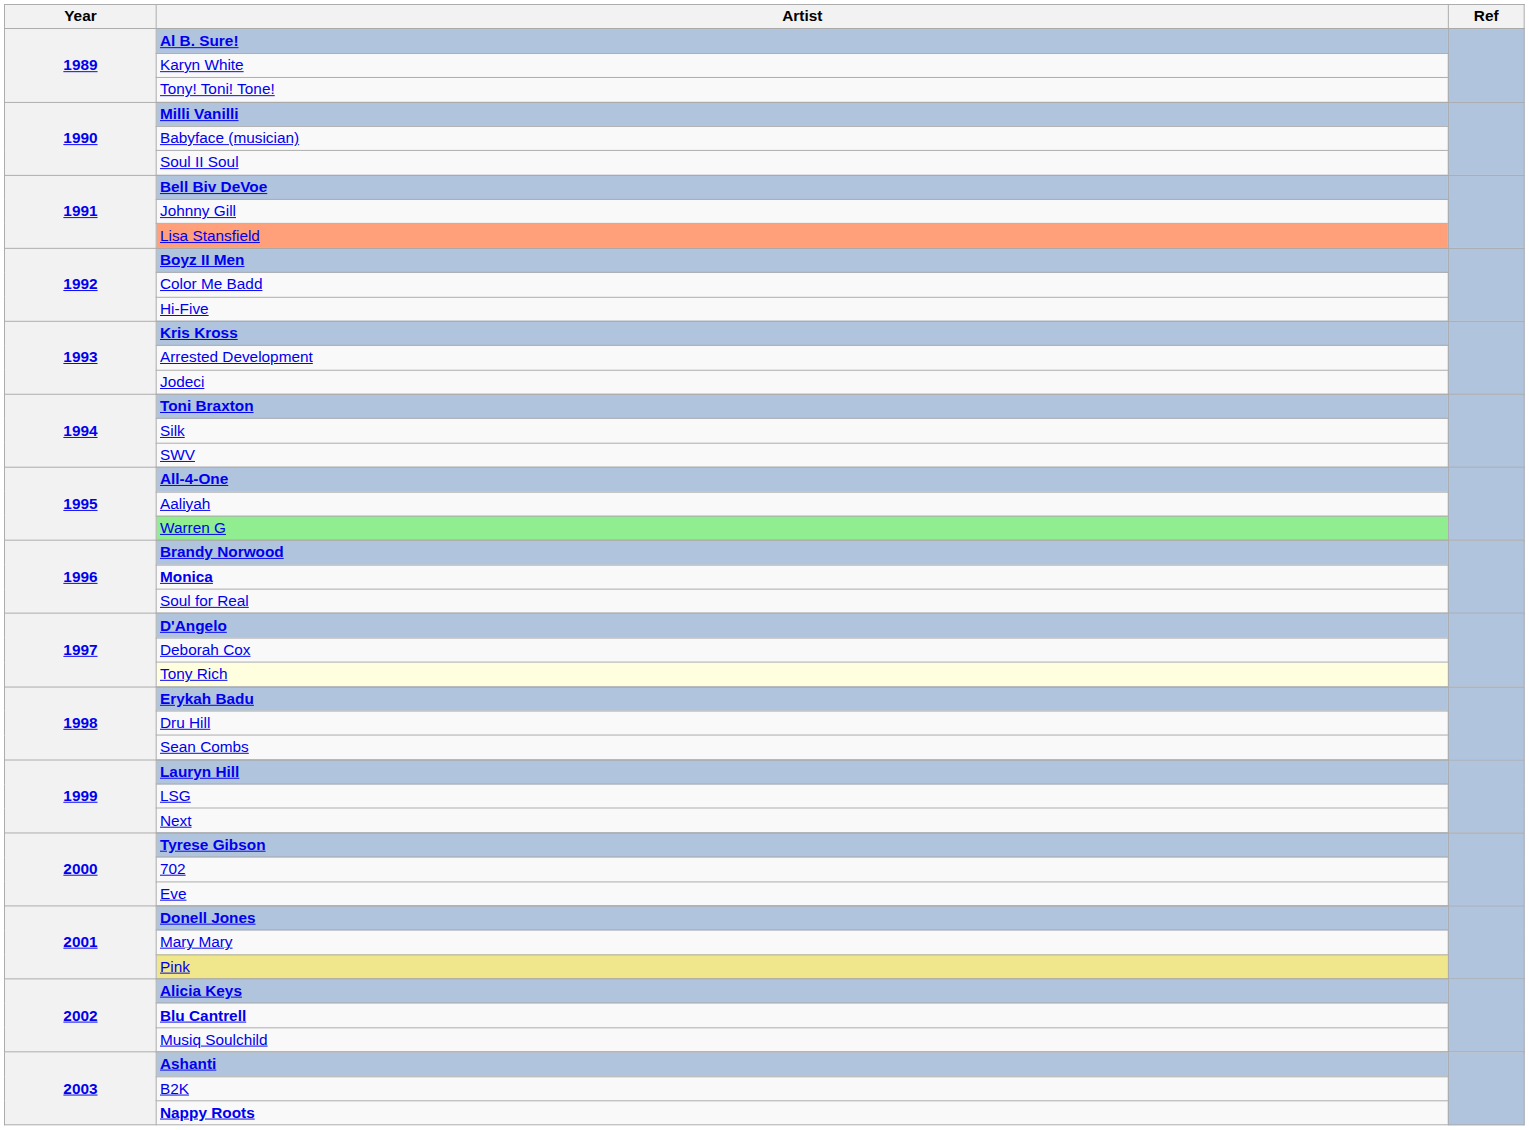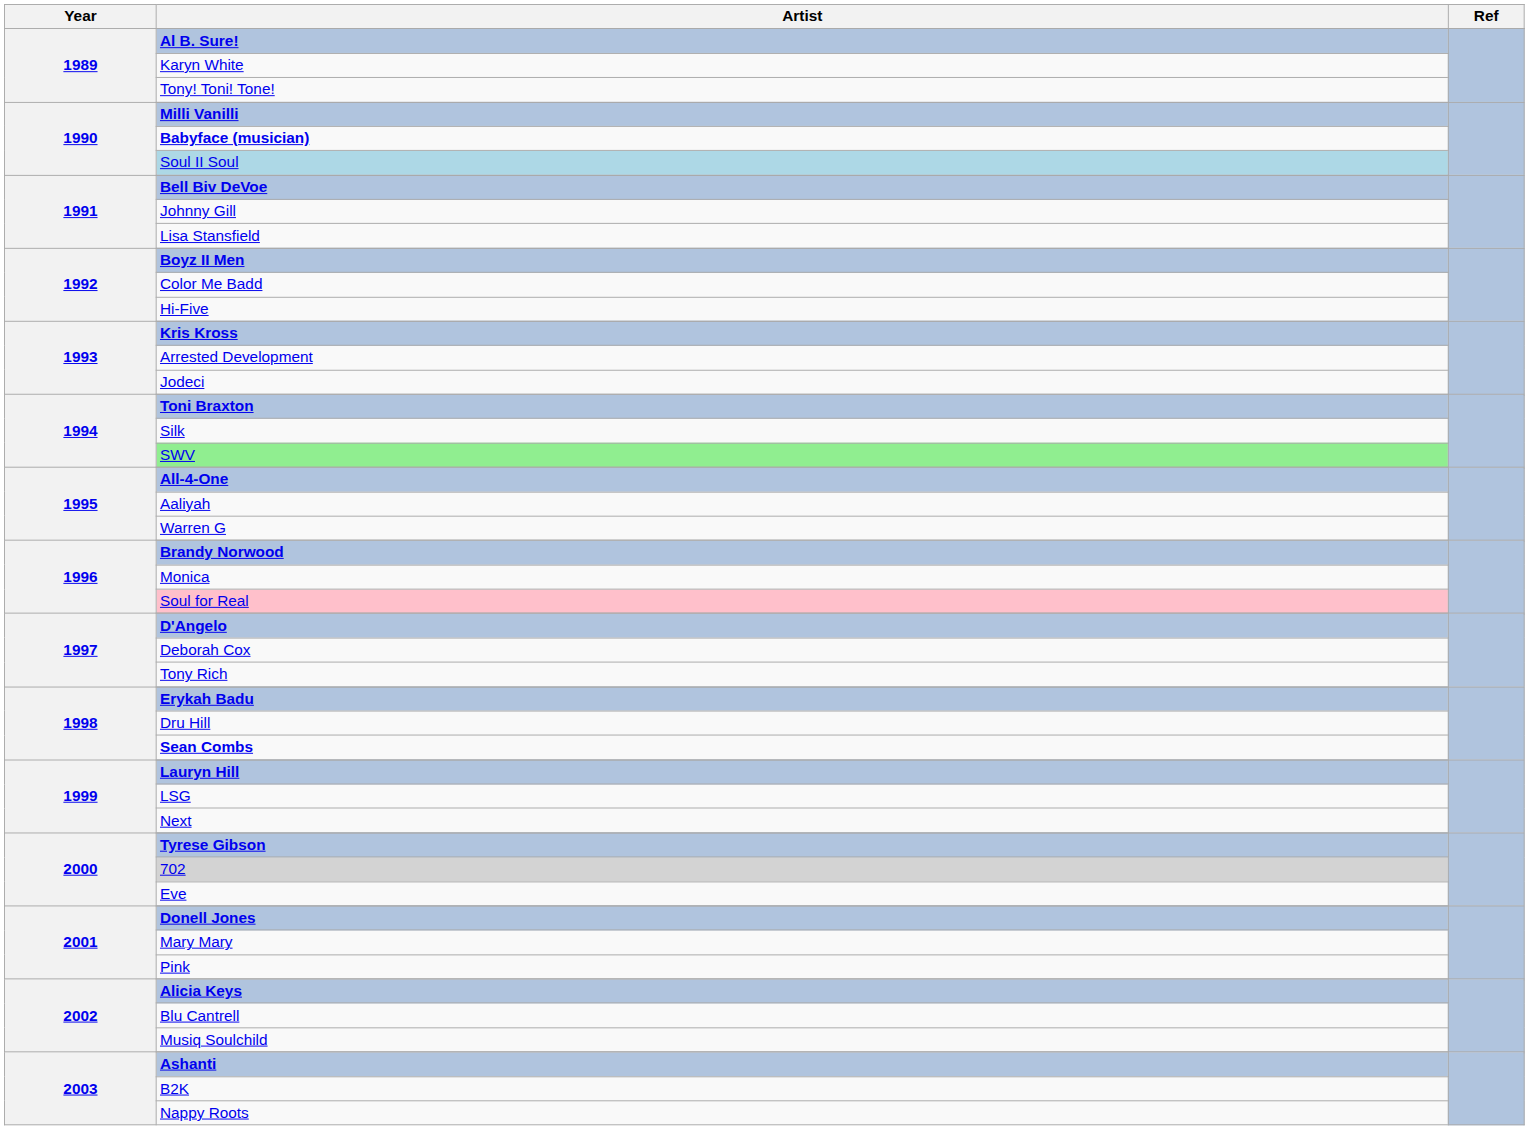Babyface (musician) | Artist: normal -> bold
Soul II Soul | Artist: no background -> lightblue background
Lisa Stansfield | Artist: lightsalmon background -> no background
SWV | Artist: no background -> lightgreen background
Warren G | Artist: lightgreen background -> no background
Monica | Artist: bold -> normal
Soul for Real | Artist: no background -> pink background
Tony Rich | Artist: lightyellow background -> no background
Sean Combs | Artist: normal -> bold
702 | Artist: no background -> lightgrey background
Pink | Artist: khaki background -> no background
Blu Cantrell | Artist: bold -> normal
Nappy Roots | Artist: bold -> normal
